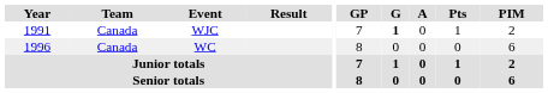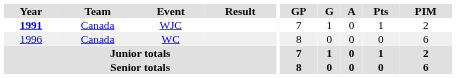WJC | Year: normal -> bold
WJC | G: bold -> normal
